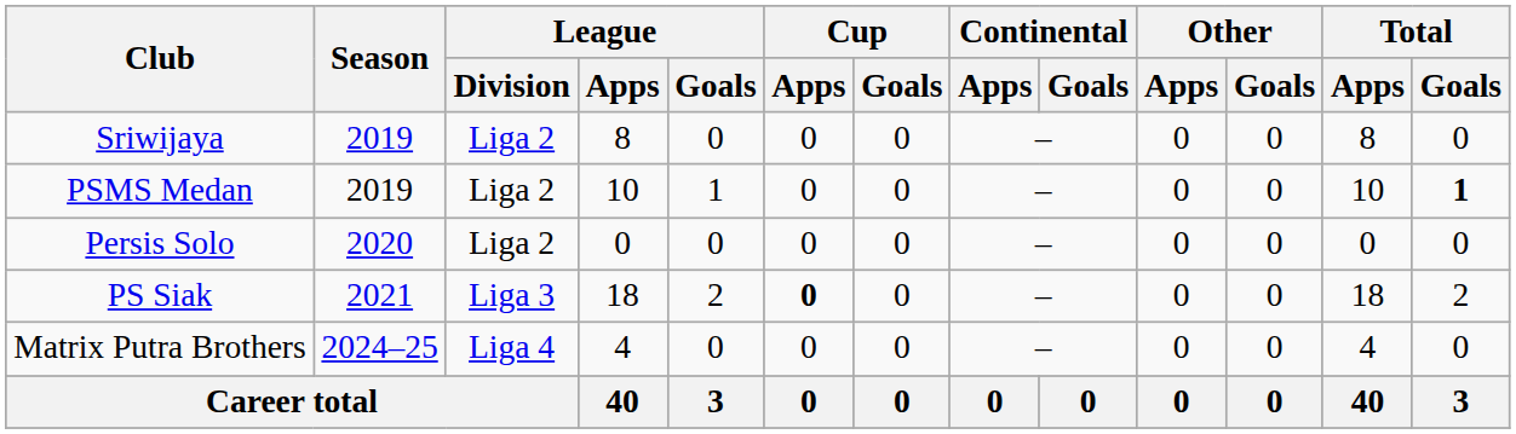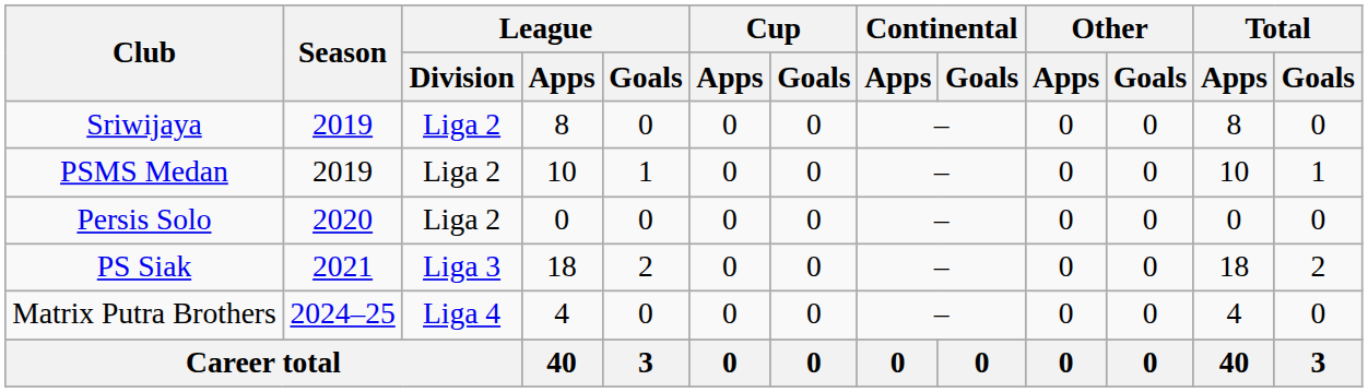PSMS Medan | Total / Goals: bold -> normal
PS Siak | Cup / Apps: bold -> normal
